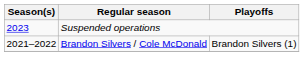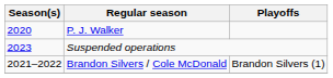+ row: 2020 | P. J. Walker
